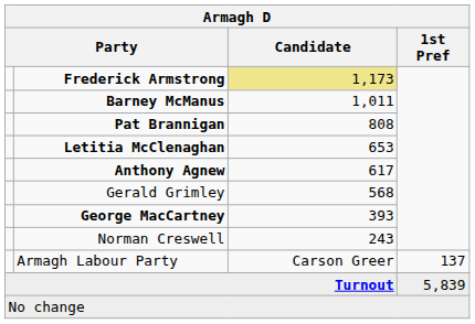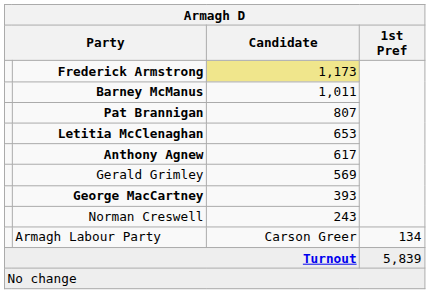Pat Brannigan | Candidate: 808 -> 807
Gerald Grimley | Candidate: 568 -> 569
Armagh Labour Party | 1st Pref: 137 -> 134
